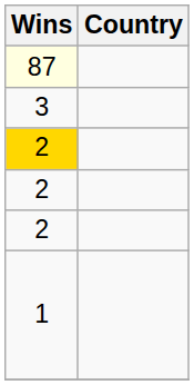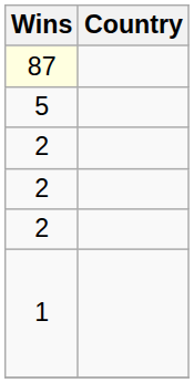row 3 | Wins: 3 -> 5
row 4 | Wins: gold background -> no background
